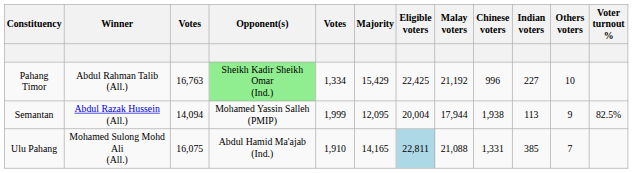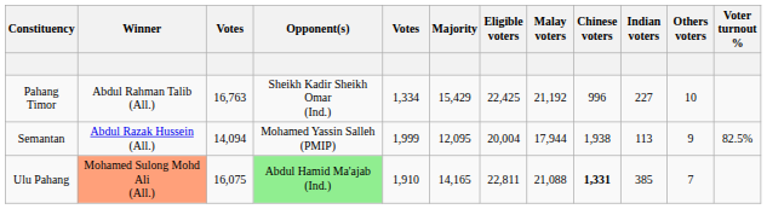row 3 | Opponent(s): lightgreen background -> no background
row 5 | Winner: no background -> lightsalmon background
row 5 | Opponent(s): no background -> lightgreen background
row 5 | Eligible voters: lightblue background -> no background
row 5 | Chinese voters: normal -> bold
